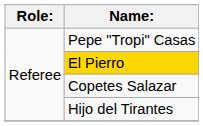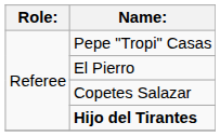El Pierro | Name:: gold background -> no background
Hijo del Tirantes | Name:: normal -> bold
